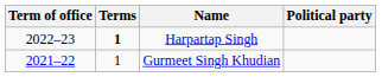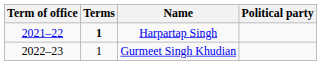Harpartap Singh | Term of office: 2022–23 -> 2021–22
Gurmeet Singh Khudian | Term of office: 2021–22 -> 2022–23
